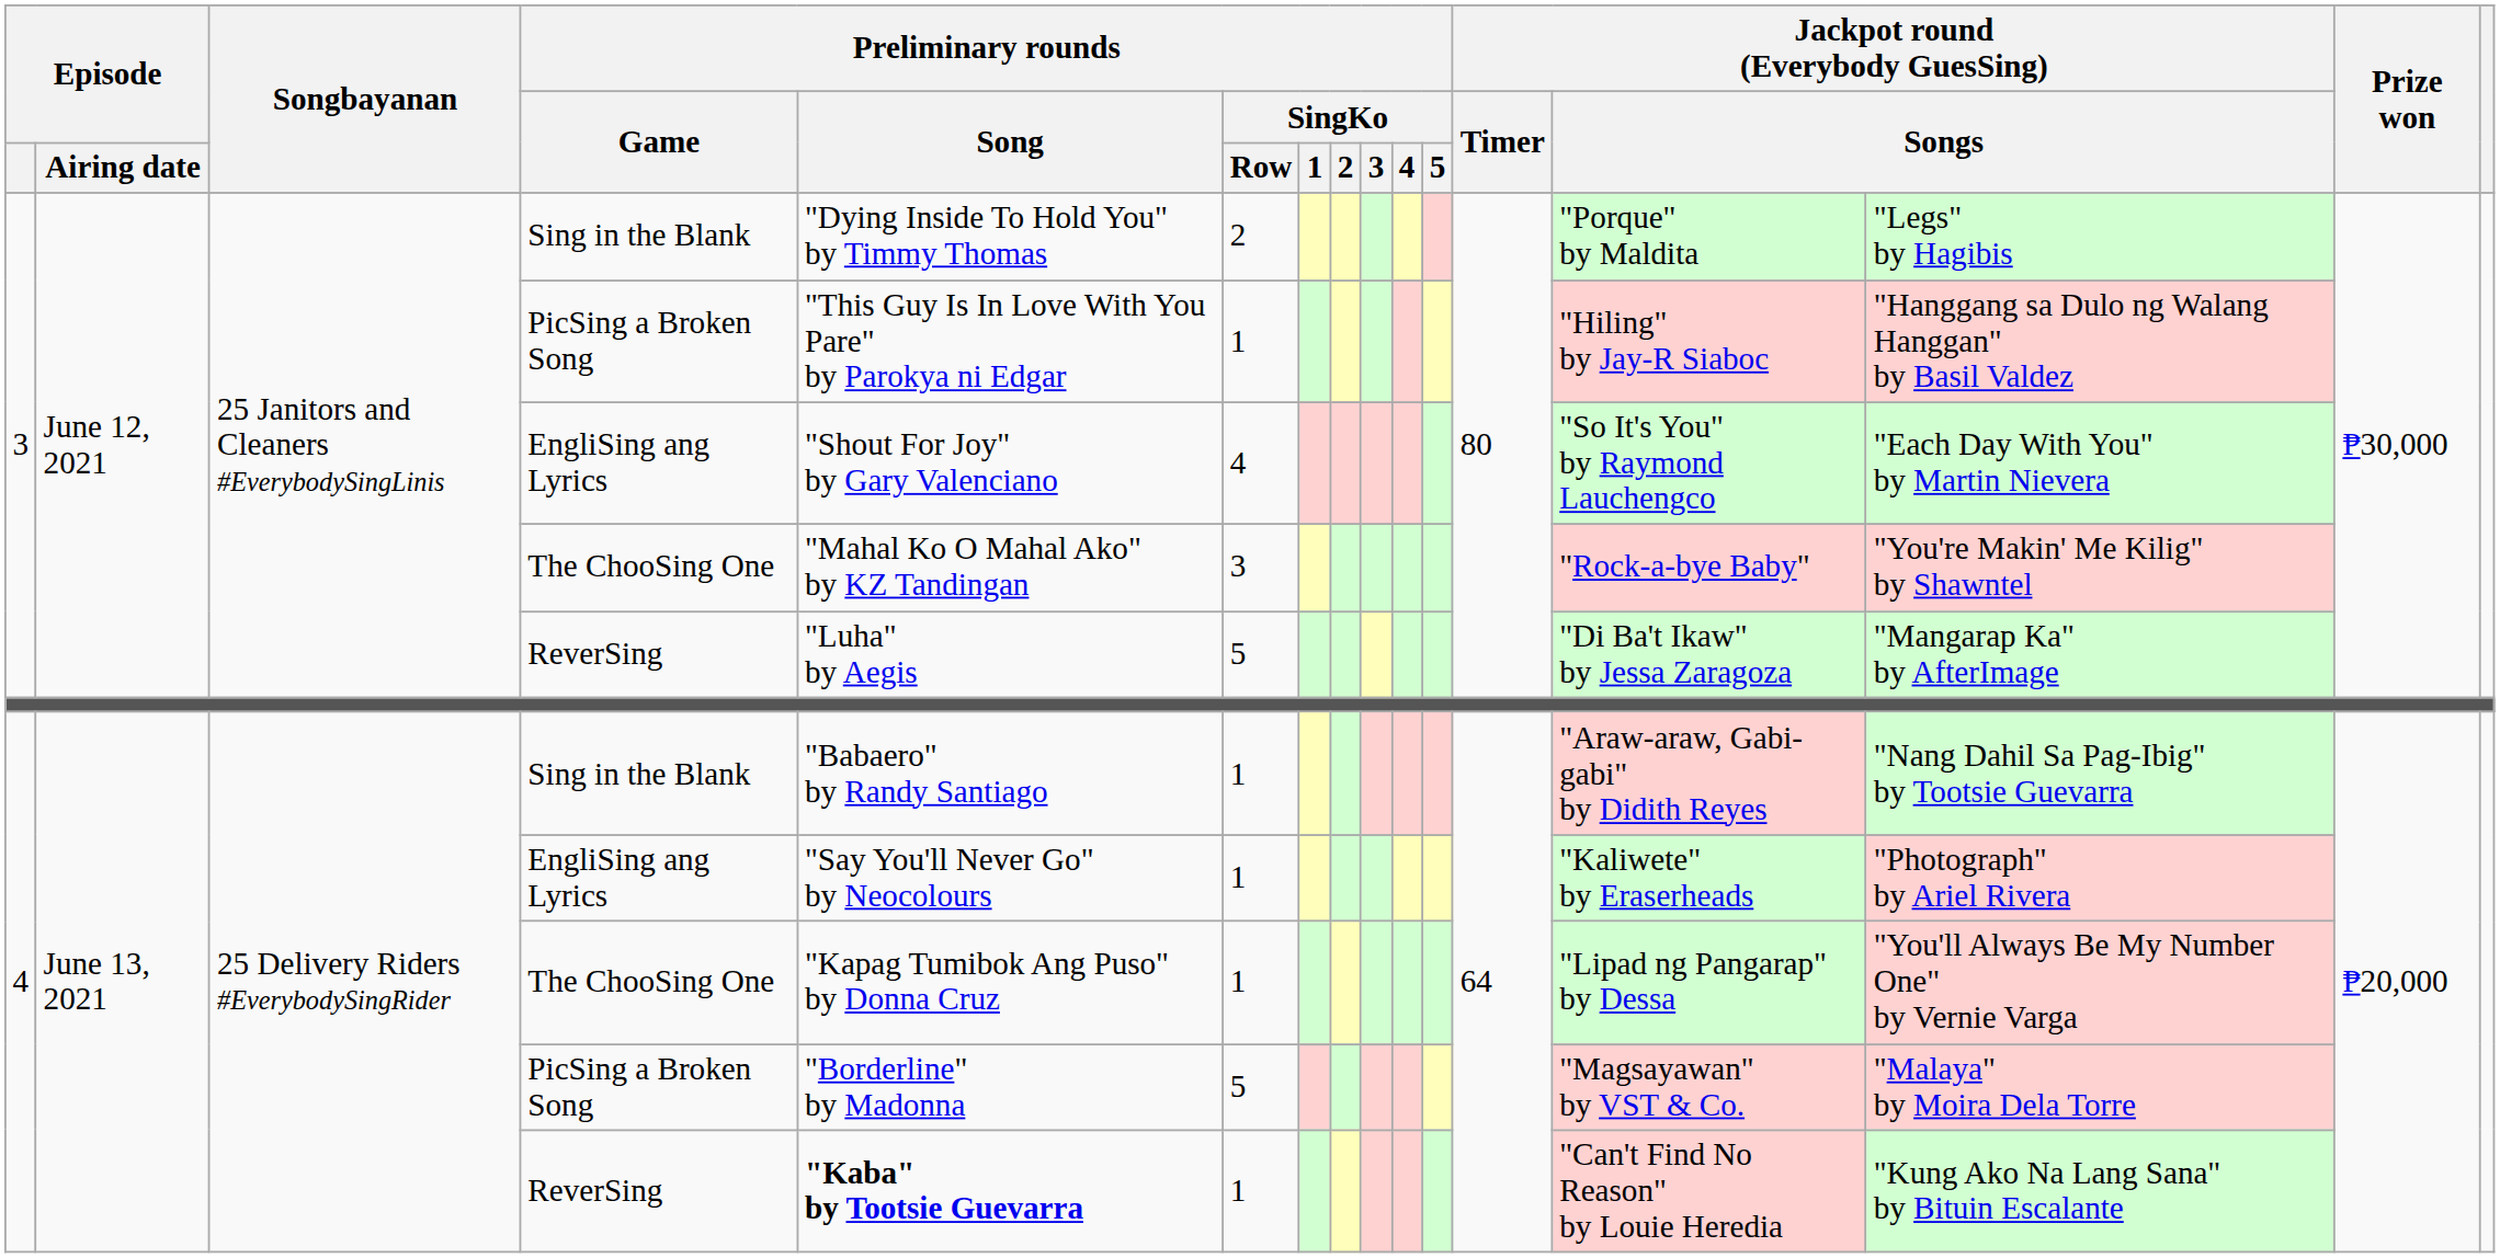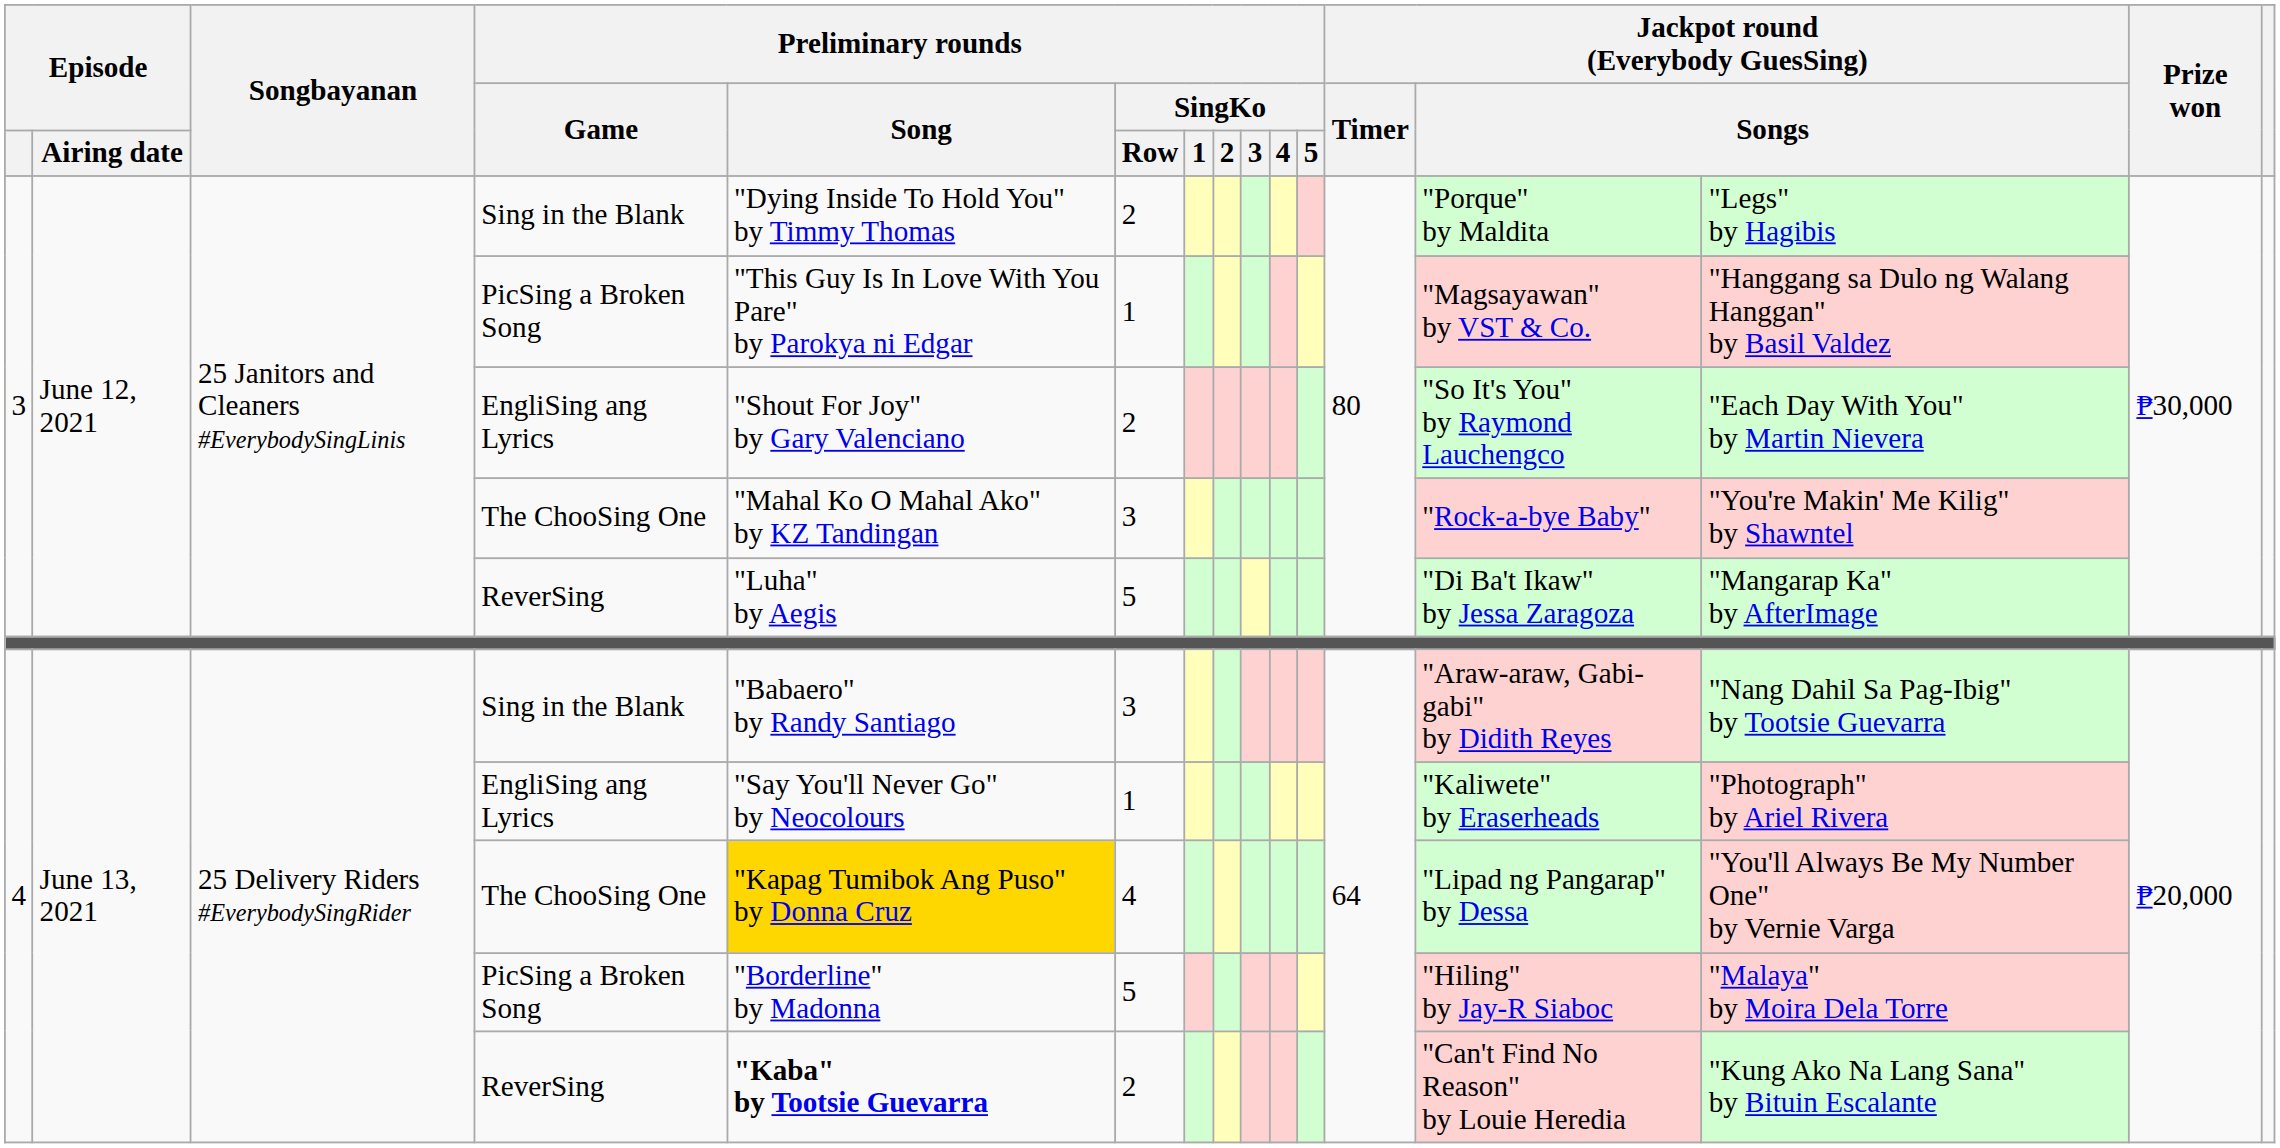3 / PicSing a Broken Song | column 13: "Hiling" by Jay-R Siaboc -> "Magsayawan" by VST & Co.
3 / EngliSing ang Lyrics | Preliminary rounds / SingKo / Row: 4 -> 2
4 / Sing in the Blank | Preliminary rounds / SingKo / Row: 1 -> 3
4 / The ChooSing One | Preliminary rounds / Song: no background -> gold background
4 / The ChooSing One | Preliminary rounds / SingKo / Row: 1 -> 4
4 / PicSing a Broken Song | column 13: "Magsayawan" by VST & Co. -> "Hiling" by Jay-R Siaboc
4 / ReverSing | Preliminary rounds / SingKo / Row: 1 -> 2
